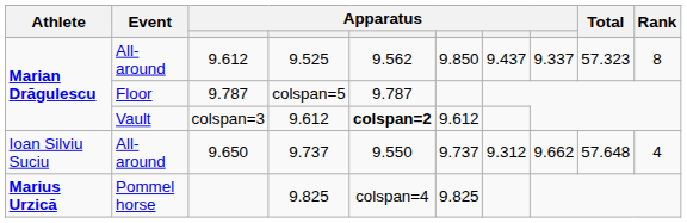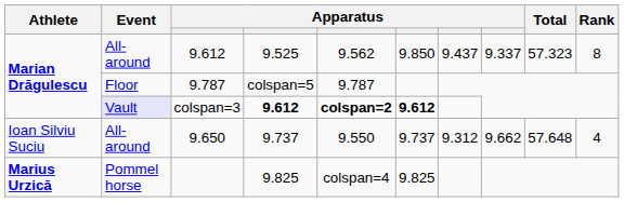colspan=3 | Event: no background -> lavender background
colspan=3 | column 4: normal -> bold
colspan=3 | column 6: normal -> bold
